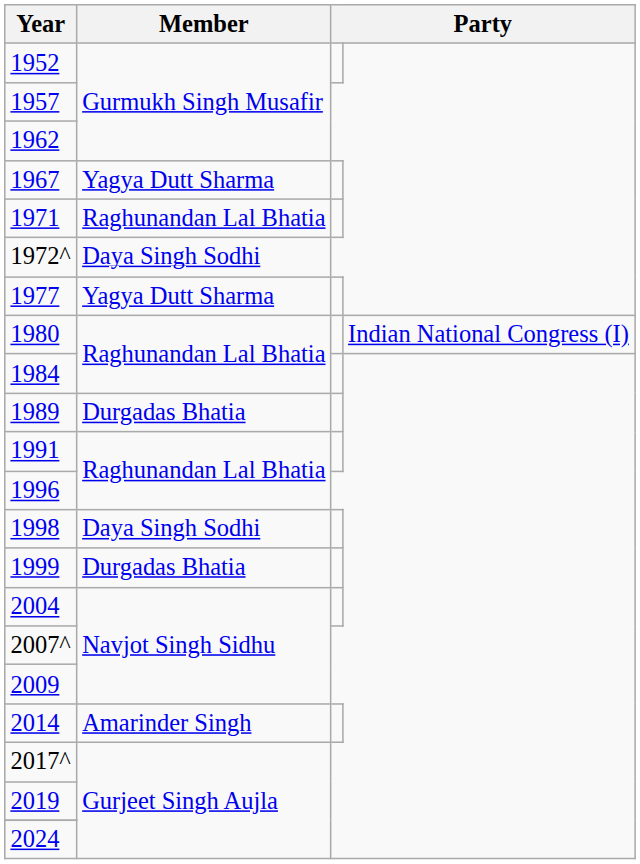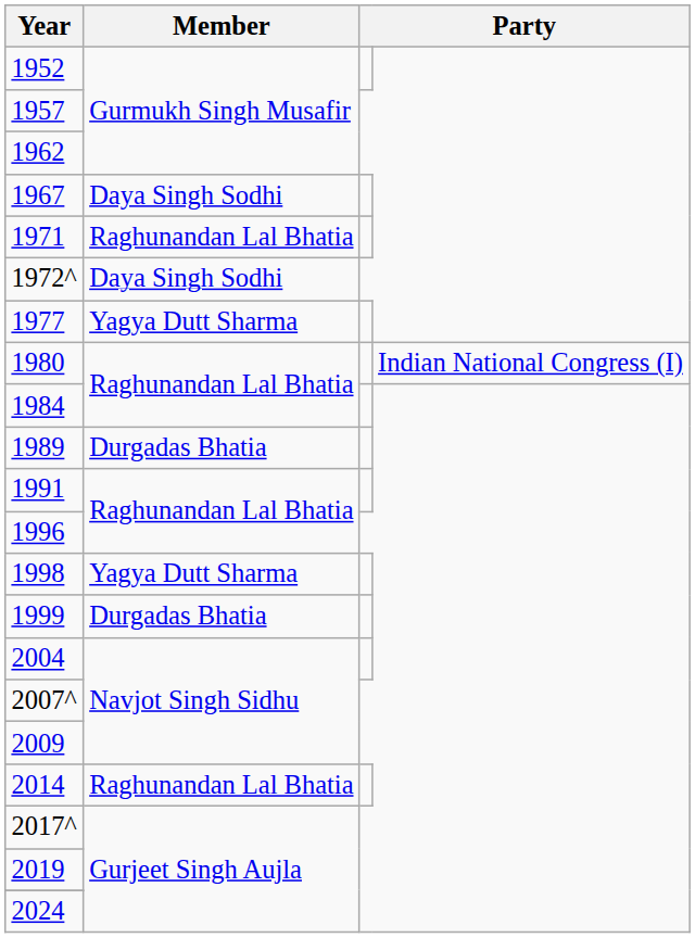1967 | Member: Yagya Dutt Sharma -> Daya Singh Sodhi
1998 | Member: Daya Singh Sodhi -> Yagya Dutt Sharma
2014 | Member: Amarinder Singh -> Raghunandan Lal Bhatia
